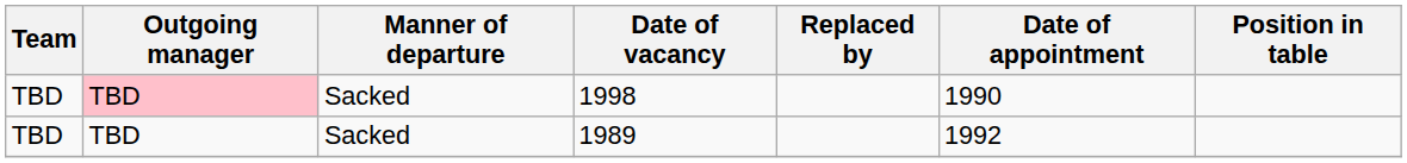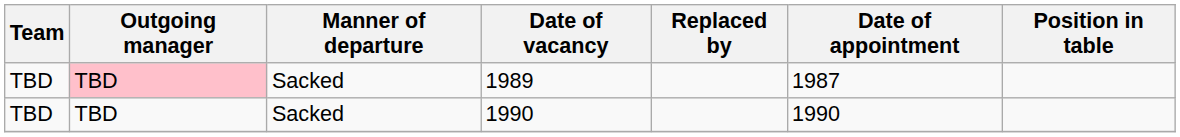row 2 | Date of vacancy: 1998 -> 1989
row 2 | Date of appointment: 1990 -> 1987
row 3 | Date of vacancy: 1989 -> 1990
row 3 | Date of appointment: 1992 -> 1990
